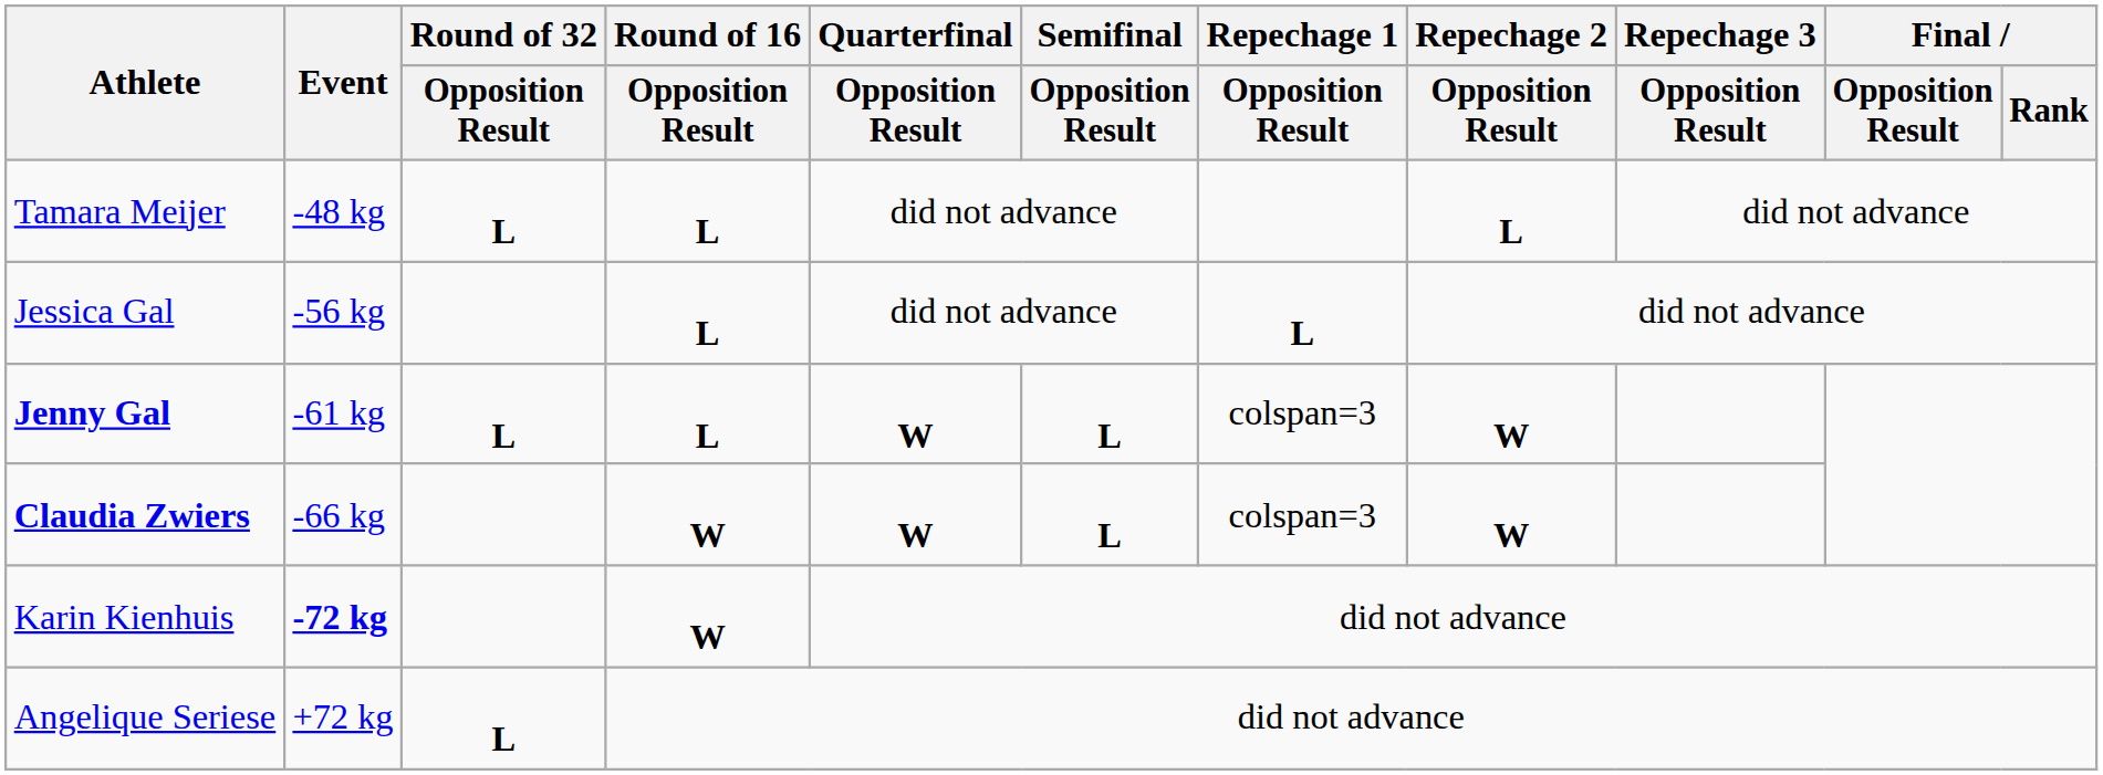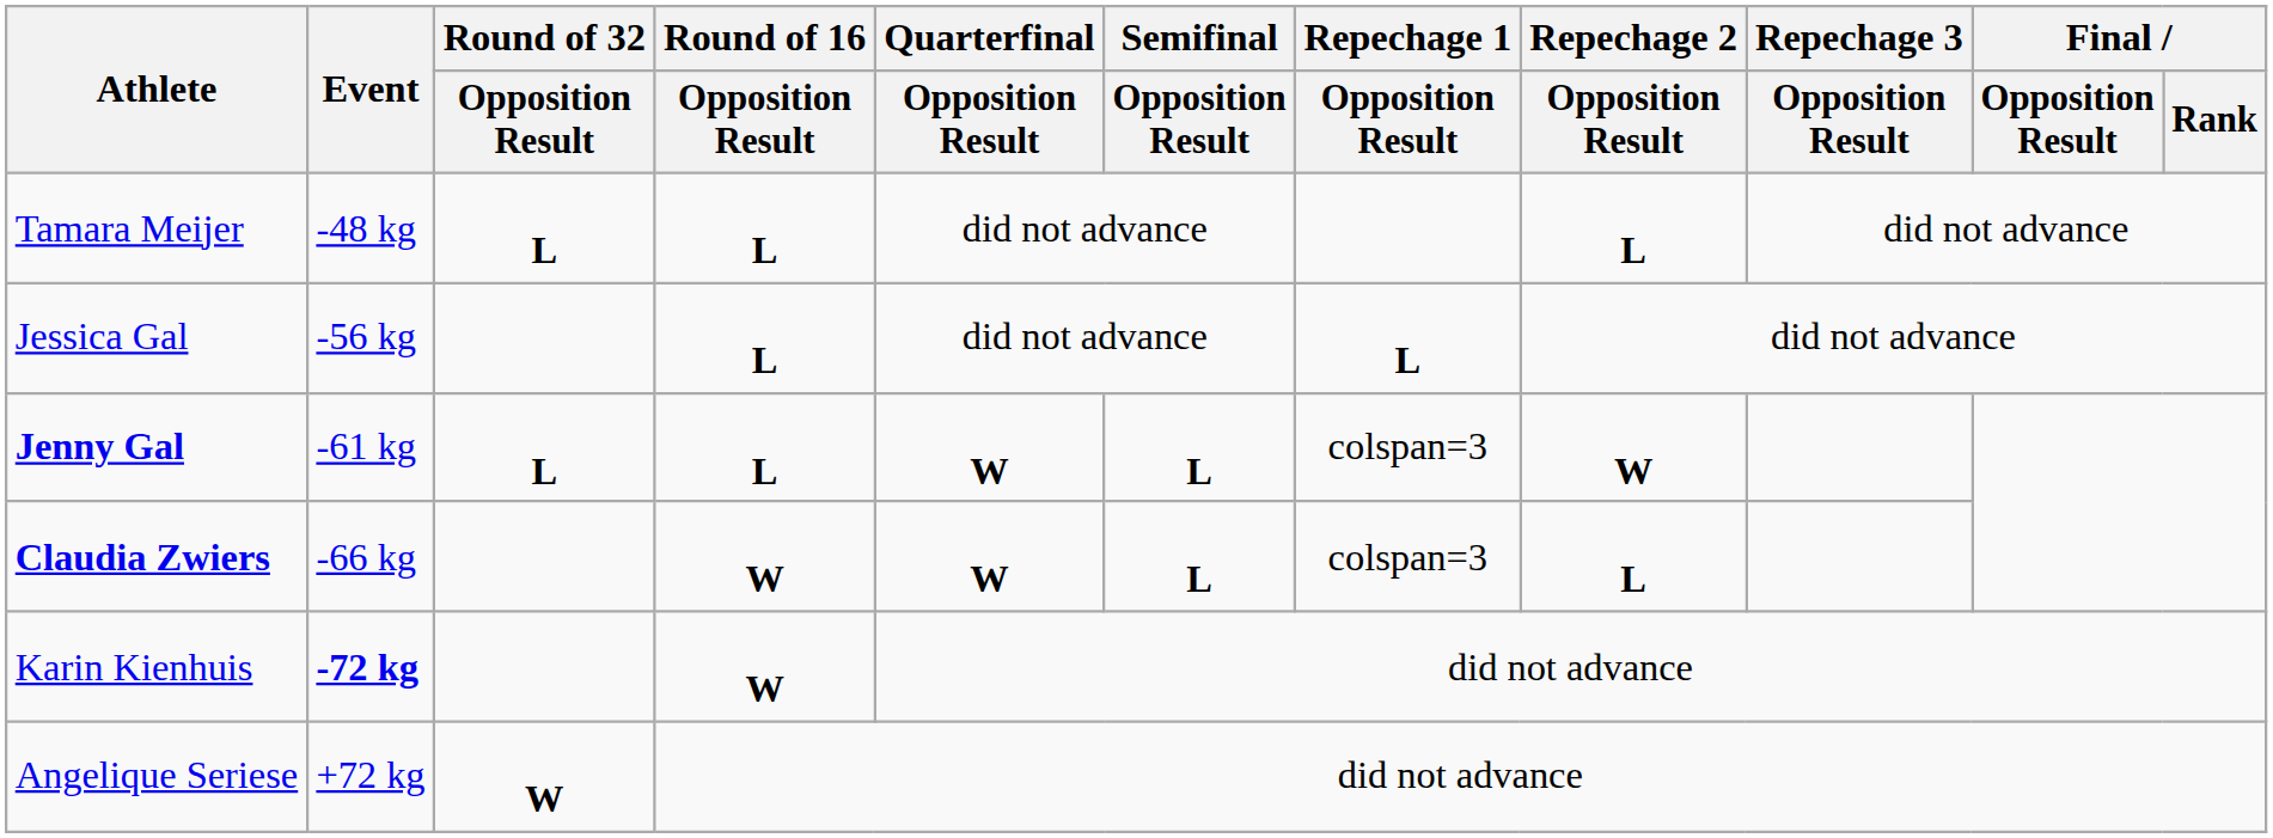Claudia Zwiers | Repechage 2 / Opposition Result: W -> L
Angelique Seriese | Round of 32 / Opposition Result: L -> W
